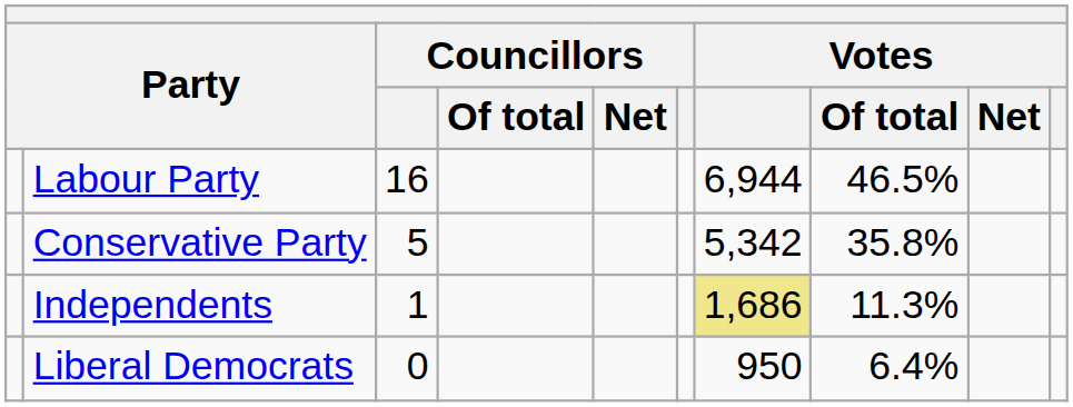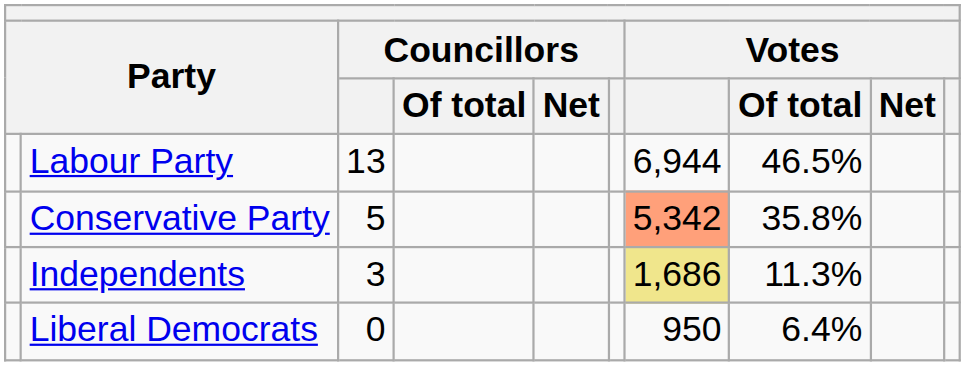Labour Party | column 3: 16 -> 13
Conservative Party | column 7: no background -> lightsalmon background
Independents | column 3: 1 -> 3
